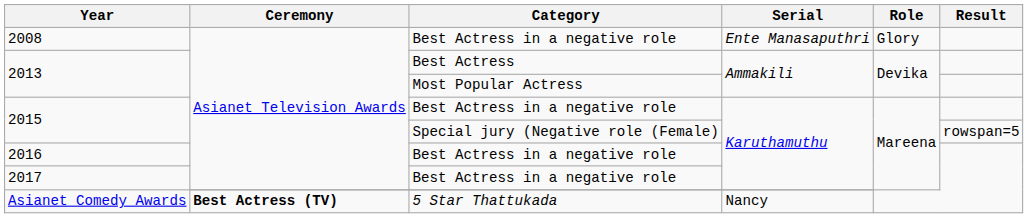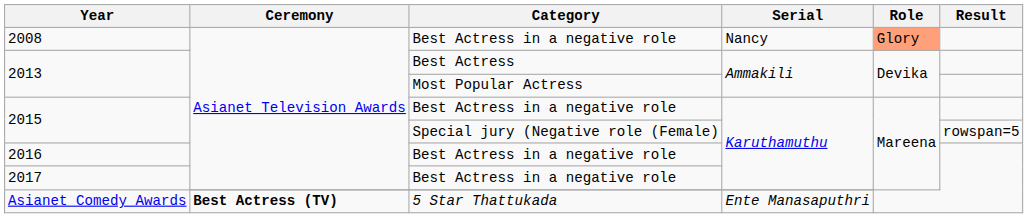2008 | Serial: Ente Manasaputhri -> Nancy
2008 | Role: no background -> lightsalmon background
Asianet Comedy Awards | Serial: Nancy -> Ente Manasaputhri
